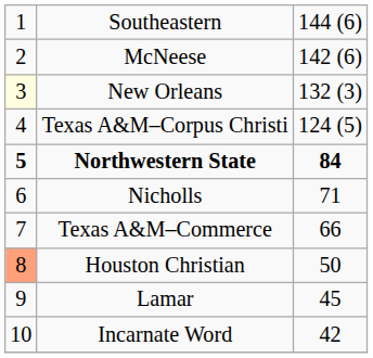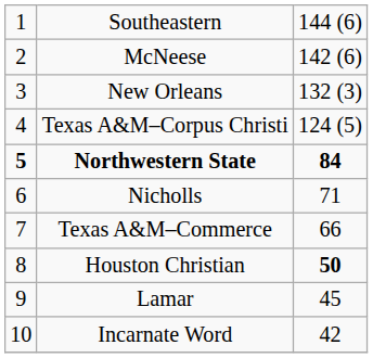New Orleans | column 1: lightyellow background -> no background
Houston Christian | column 1: lightsalmon background -> no background
Houston Christian | column 3: normal -> bold
